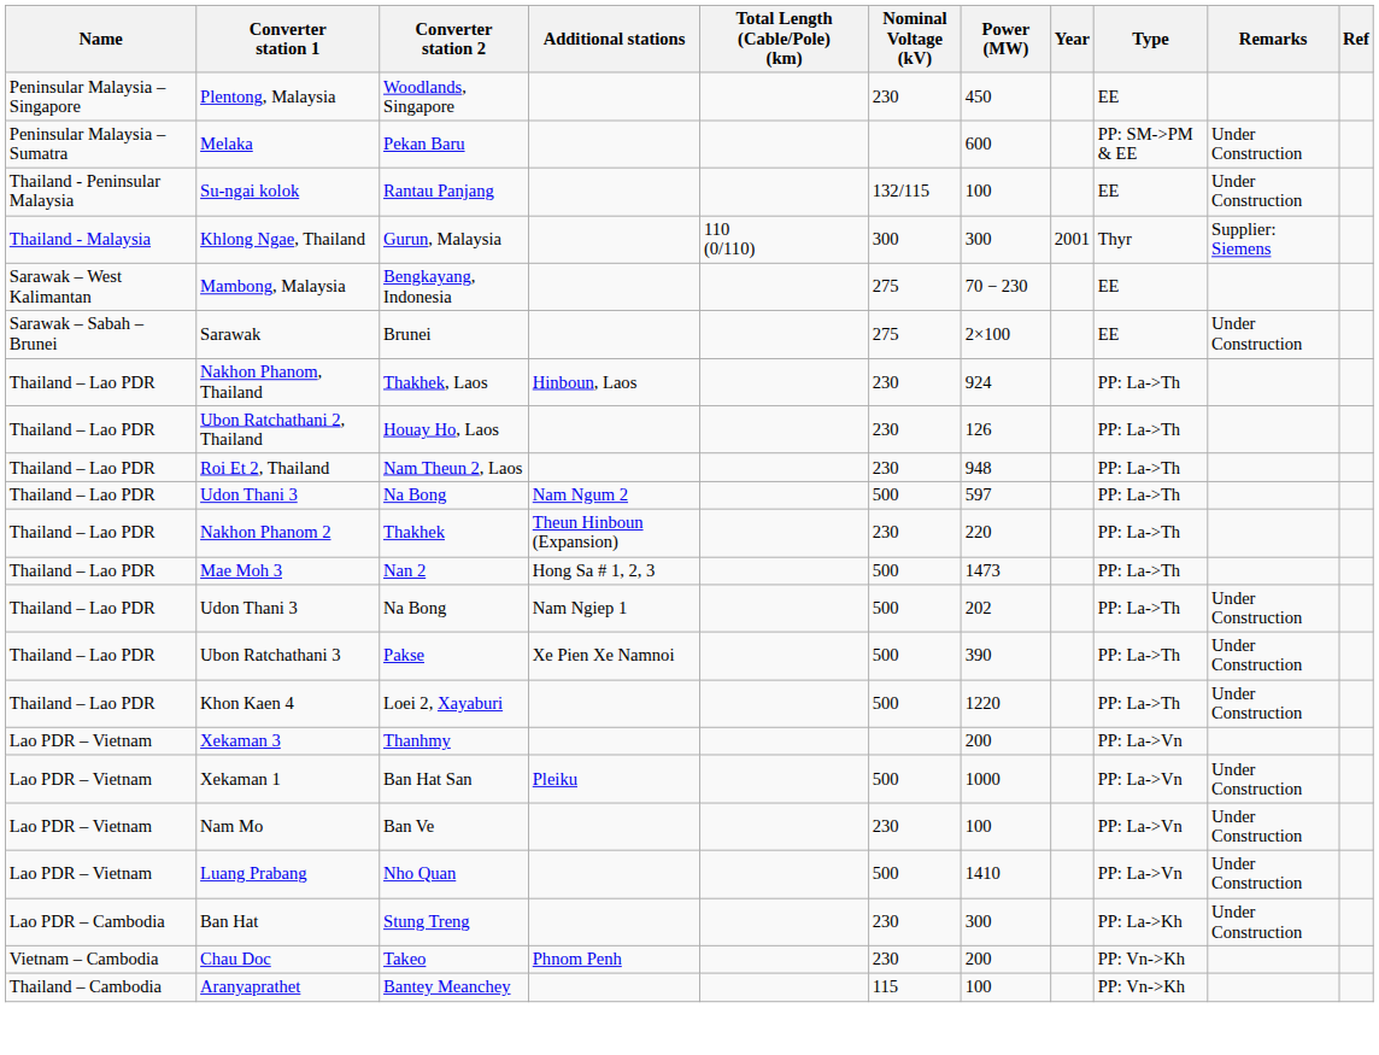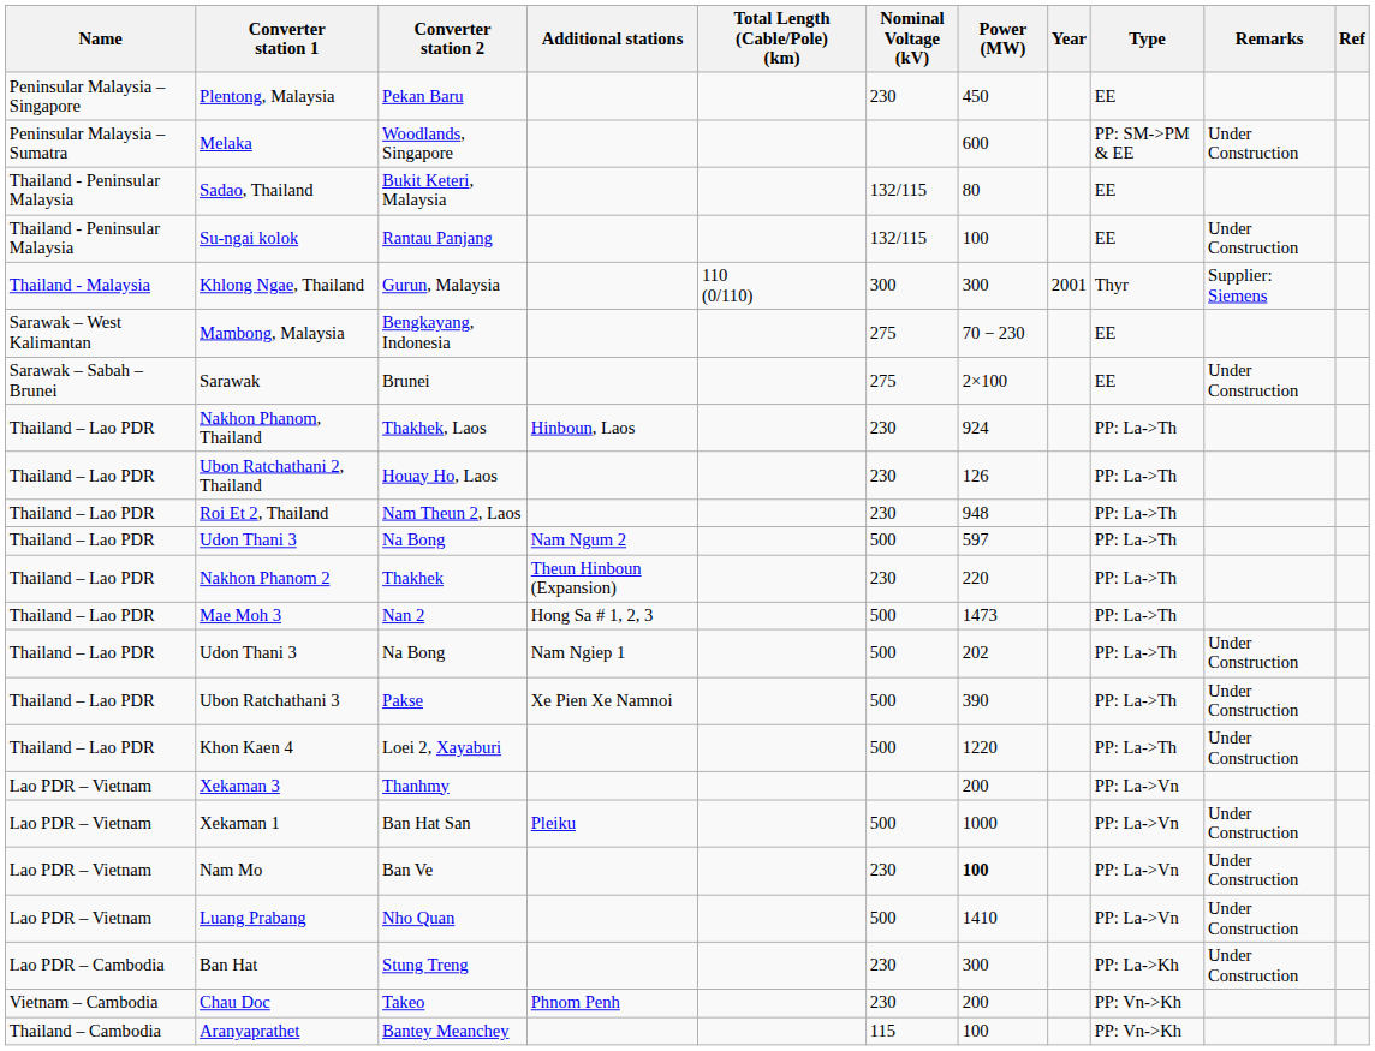Plentong, Malaysia | Converter station 2: Woodlands, Singapore -> Pekan Baru
Melaka | Converter station 2: Pekan Baru -> Woodlands, Singapore
+ row: Thailand - Peninsular Malaysia | Sadao, Thailand | Bukit Keteri, Malaysia | 132/115 | 80 | EE
Nam Mo | Power (MW): normal -> bold
